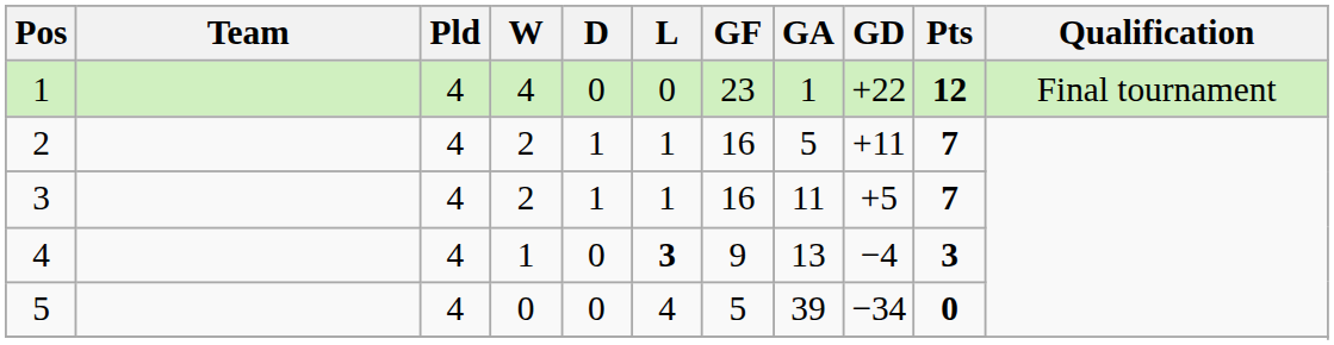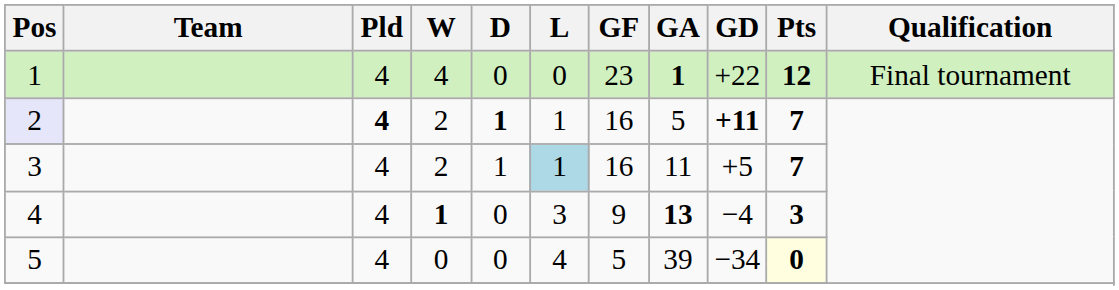row 2 | GA: normal -> bold
row 3 | Pos: no background -> lavender background
row 3 | Pld: normal -> bold
row 3 | D: normal -> bold
row 3 | GD: normal -> bold
row 4 | L: no background -> lightblue background
row 5 | W: normal -> bold
row 5 | L: bold -> normal
row 5 | GA: normal -> bold
row 6 | Pts: no background -> lightyellow background
